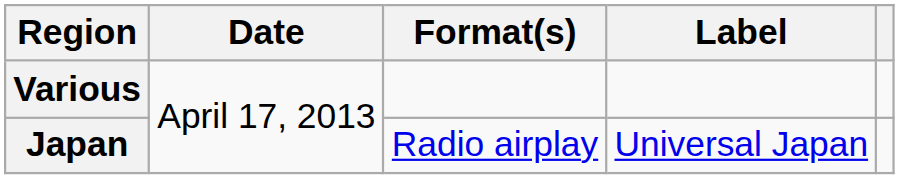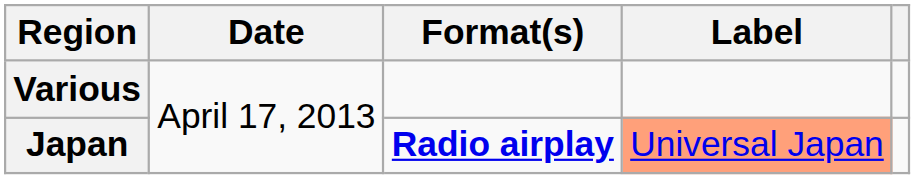Japan | Format(s): normal -> bold
Japan | Label: no background -> lightsalmon background
